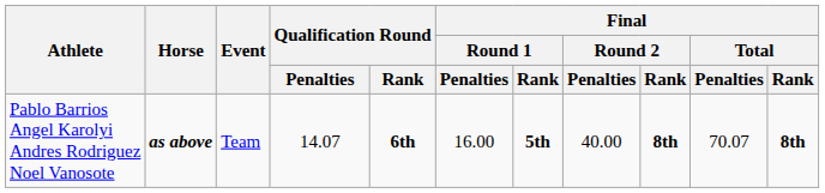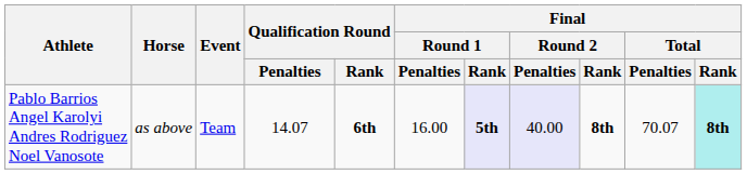Pablo Barrios Angel Karolyi Andres Rodriguez Noel Vanosote | Horse: bold -> normal
Pablo Barrios Angel Karolyi Andres Rodriguez Noel Vanosote | Final / Round 1 / Rank: no background -> lavender background
Pablo Barrios Angel Karolyi Andres Rodriguez Noel Vanosote | Final / Round 2 / Penalties: no background -> lavender background
Pablo Barrios Angel Karolyi Andres Rodriguez Noel Vanosote | Final / Total / Rank: no background -> paleturquoise background
